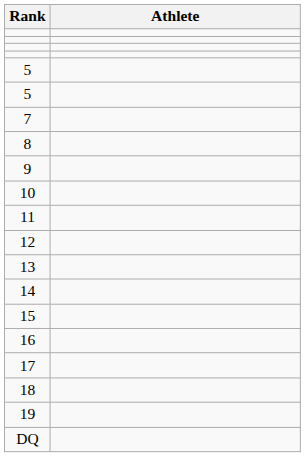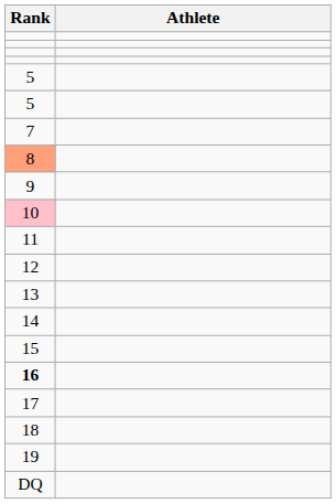row 9 | Rank: no background -> lightsalmon background
row 11 | Rank: no background -> pink background
row 17 | Rank: normal -> bold
